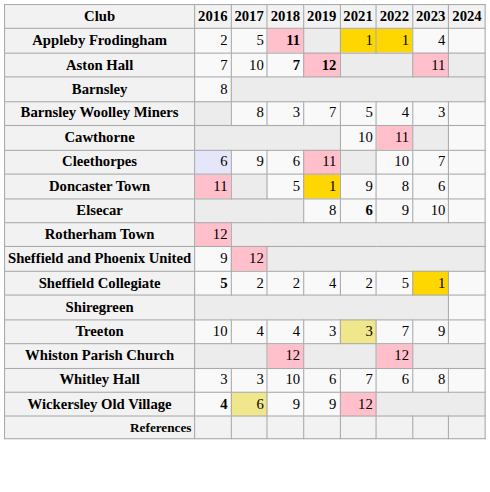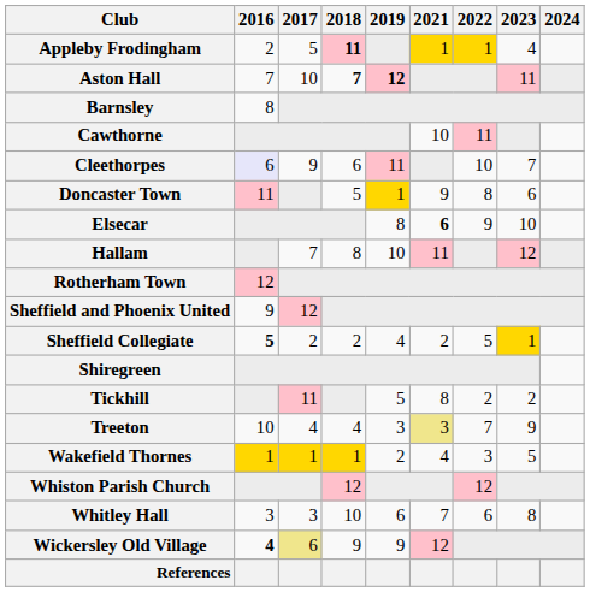- row: Barnsley Woolley Miners | 8 | 3 | 7 | 5 | 4 | 3
+ row: Hallam | 7 | 8 | 10 | 11 | 12
+ row: Tickhill | 11 | 5 | 8 | 2 | 2
+ row: Wakefield Thornes | 1 | 1 | 1 | 2 | 4 | 3 | 5
